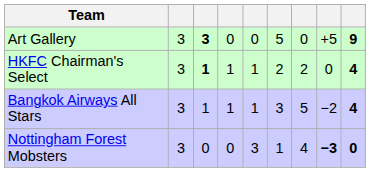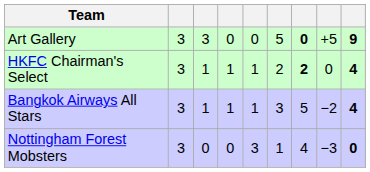Art Gallery | column 3: bold -> normal
Art Gallery | column 7: normal -> bold
HKFC Chairman's Select | column 3: bold -> normal
HKFC Chairman's Select | column 7: normal -> bold
Nottingham Forest Mobsters | column 8: bold -> normal
